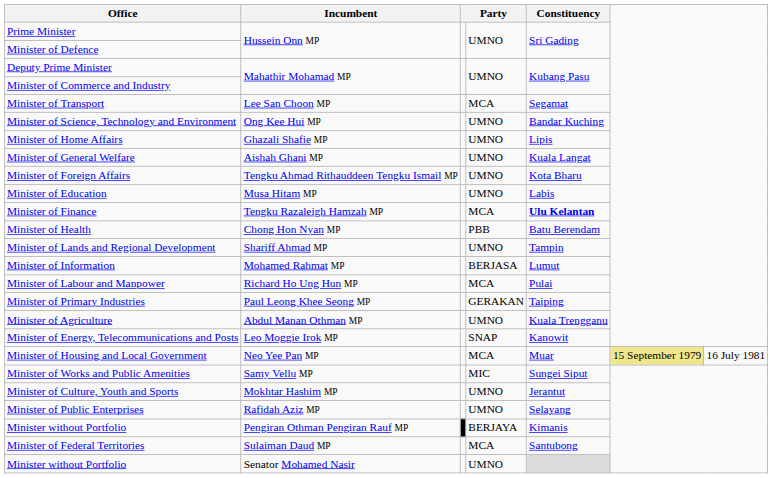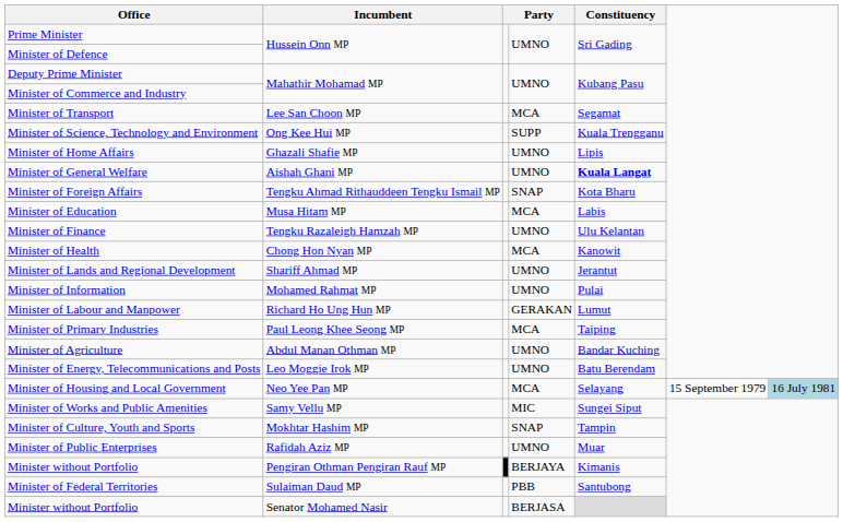Minister of Science, Technology and Environment | column 4: UMNO -> SUPP
Minister of Science, Technology and Environment | Constituency: Bandar Kuching -> Kuala Trengganu
Minister of General Welfare | Constituency: normal -> bold
Minister of Foreign Affairs | column 4: UMNO -> SNAP
Minister of Education | column 4: UMNO -> MCA
Minister of Finance | column 4: MCA -> UMNO
Minister of Finance | Constituency: bold -> normal
Minister of Health | column 4: PBB -> MCA
Minister of Health | Constituency: Batu Berendam -> Kanowit
Minister of Lands and Regional Development | Constituency: Tampin -> Jerantut
Minister of Information | column 4: BERJASA -> UMNO
Minister of Information | Constituency: Lumut -> Pulai
Minister of Labour and Manpower | column 4: MCA -> GERAKAN
Minister of Labour and Manpower | Constituency: Pulai -> Lumut
Minister of Primary Industries | column 4: GERAKAN -> MCA
Minister of Agriculture | Constituency: Kuala Trengganu -> Bandar Kuching
Minister of Energy, Telecommunications and Posts | column 4: SNAP -> UMNO
Minister of Energy, Telecommunications and Posts | Constituency: Kanowit -> Batu Berendam
Minister of Housing and Local Government | Constituency: Muar -> Selayang
Minister of Housing and Local Government | column 6: khaki background -> no background
Minister of Housing and Local Government | column 7: no background -> lightblue background
Minister of Culture, Youth and Sports | column 4: UMNO -> SNAP
Minister of Culture, Youth and Sports | Constituency: Jerantut -> Tampin
Minister of Public Enterprises | Constituency: Selayang -> Muar
Minister of Federal Territories | column 4: MCA -> PBB
Minister without Portfolio / Senator Mohamed Nasir | column 4: UMNO -> BERJASA
